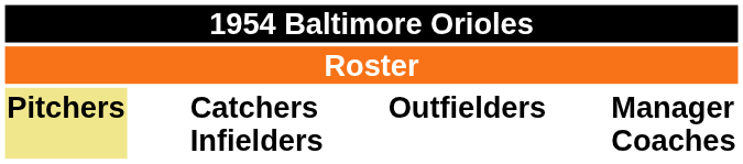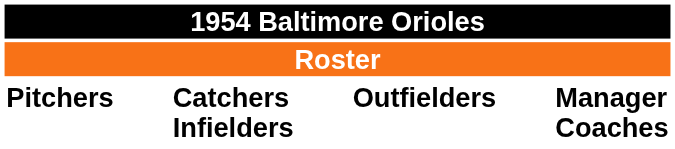Pitchers | column 1: khaki background -> no background
